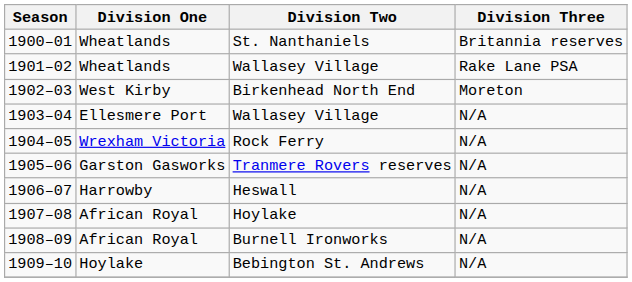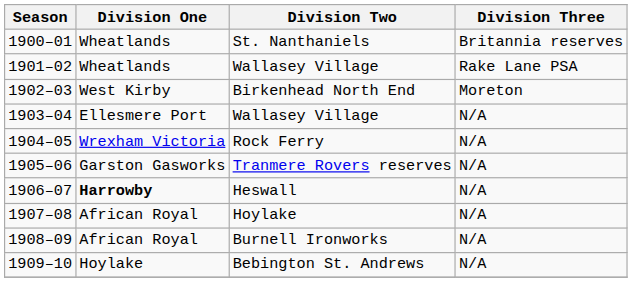Heswall | Division One: normal -> bold
